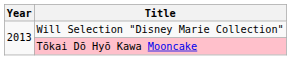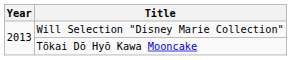Tōkai Dō Hyō Kawa Mooncake | Title: pink background -> no background
